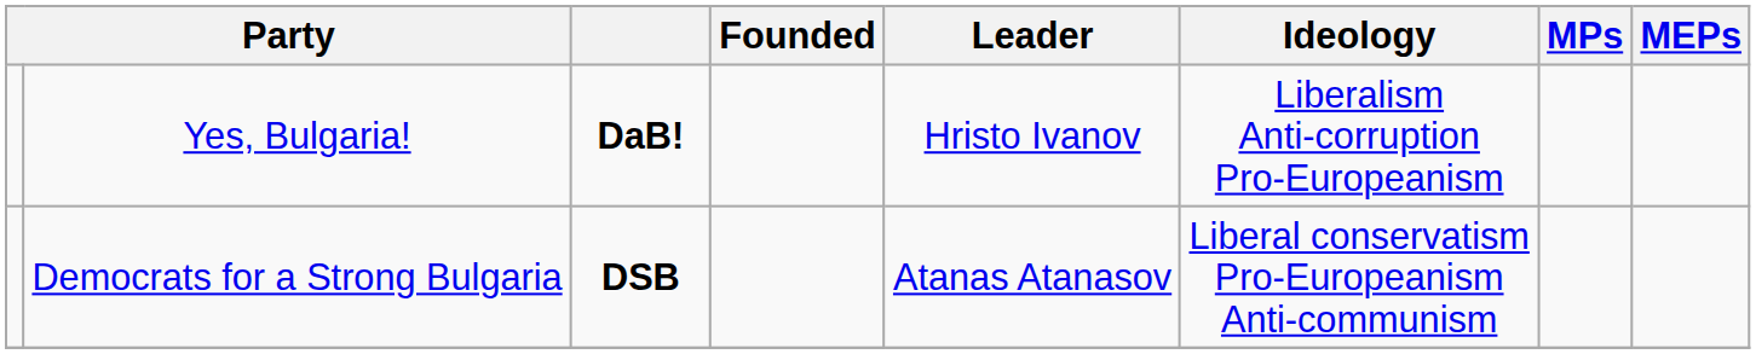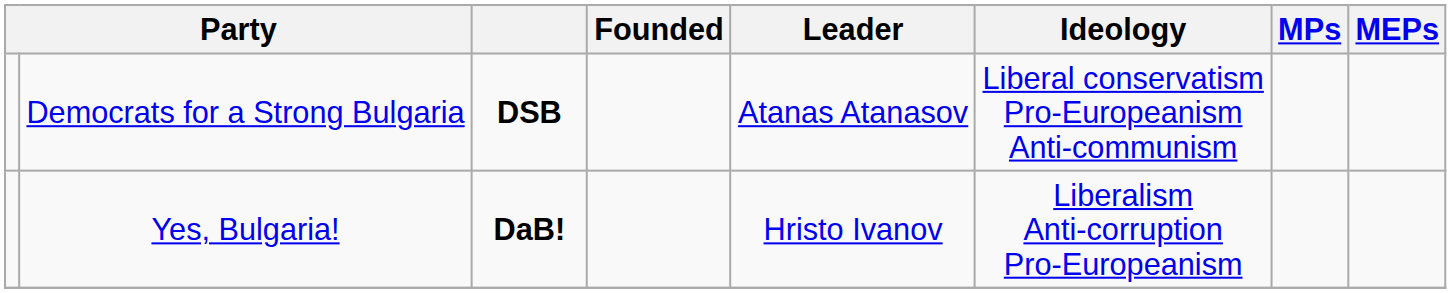rows swapped: Yes, Bulgaria! <-> Democrats for a Strong Bulgaria
